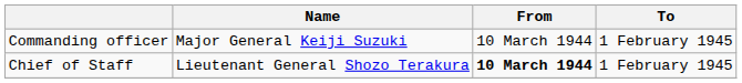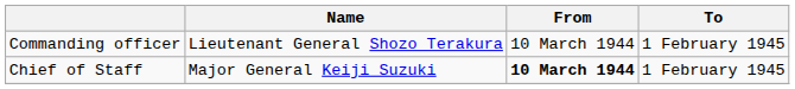Commanding officer | Name: Major General Keiji Suzuki -> Lieutenant General Shozo Terakura
Chief of Staff | Name: Lieutenant General Shozo Terakura -> Major General Keiji Suzuki
